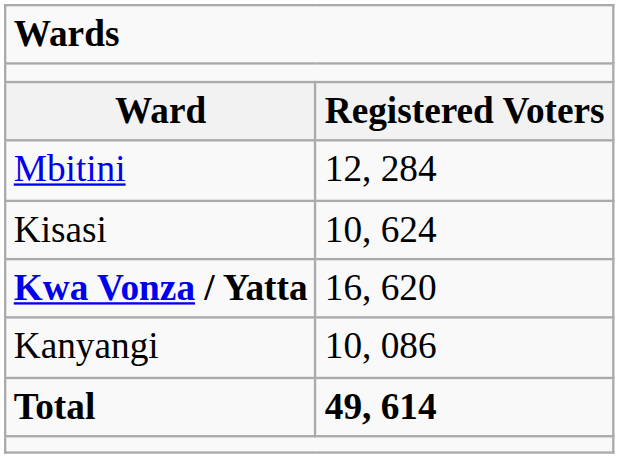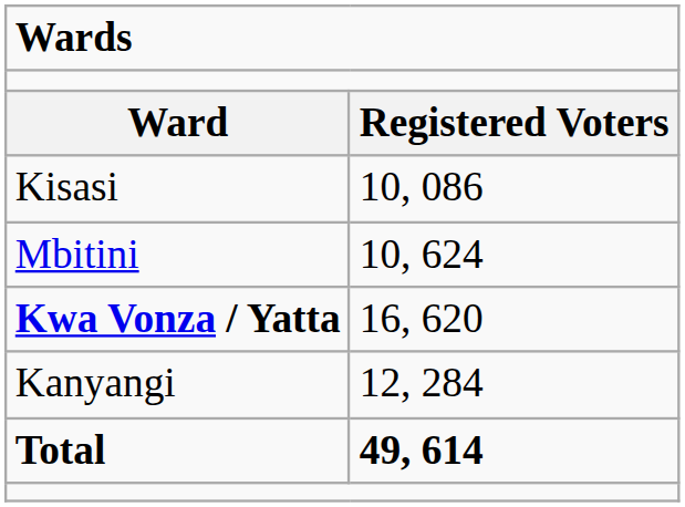row 4 | column 1: Mbitini -> Kisasi
row 4 | column 2: 12, 284 -> 10, 086
row 5 | column 1: Kisasi -> Mbitini
row 7 | column 2: 10, 086 -> 12, 284
